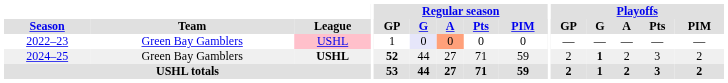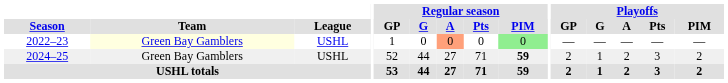2022–23 | Team: no background -> lightyellow background
2022–23 | League: pink background -> no background
2022–23 | Regular season / G: lavender background -> no background
2022–23 | Regular season / PIM: no background -> lightgreen background
2024–25 | League: bold -> normal
2024–25 | Regular season / GP: bold -> normal
2024–25 | Regular season / PIM: normal -> bold
2024–25 | Playoffs / G: bold -> normal
